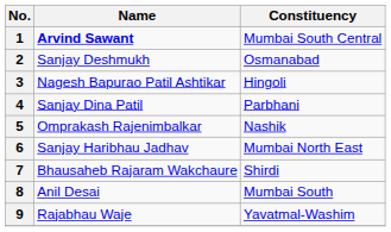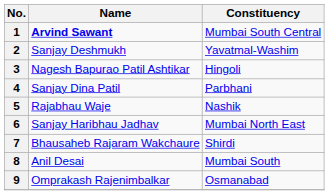2 | Constituency: Osmanabad -> Yavatmal-Washim
5 | Name: Omprakash Rajenimbalkar -> Rajabhau Waje
9 | Name: Rajabhau Waje -> Omprakash Rajenimbalkar
9 | Constituency: Yavatmal-Washim -> Osmanabad
